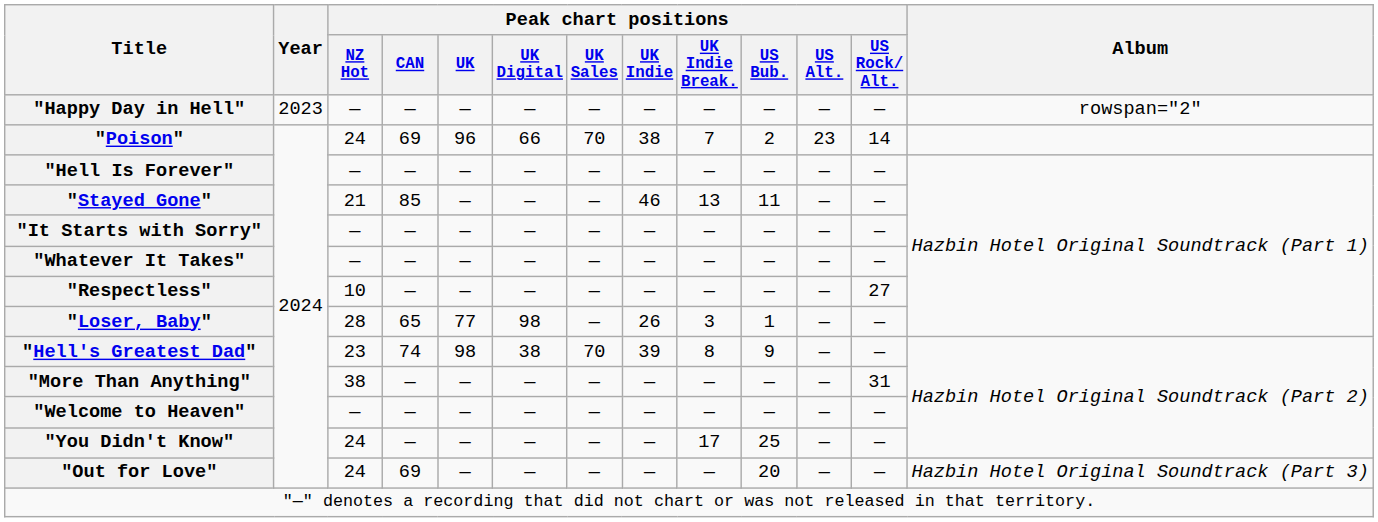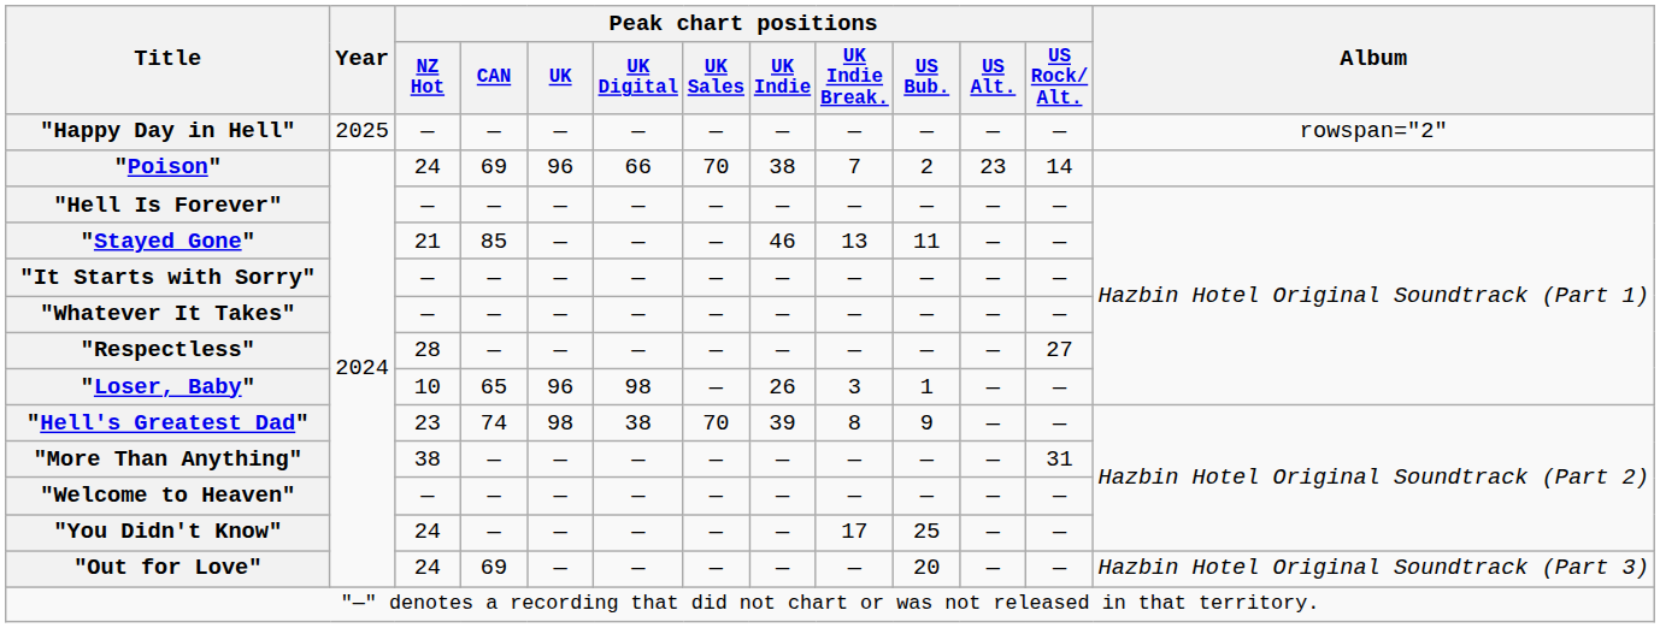"Happy Day in Hell" | Year: 2023 -> 2025
"Respectless" | Peak chart positions / NZ Hot: 10 -> 28
"Loser, Baby" | Peak chart positions / NZ Hot: 28 -> 10
"Loser, Baby" | Peak chart positions / UK: 77 -> 96
